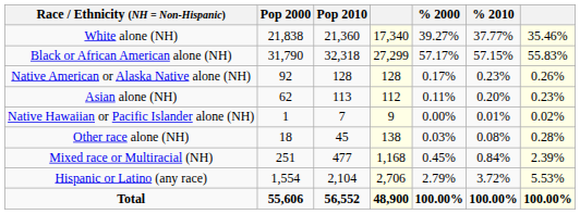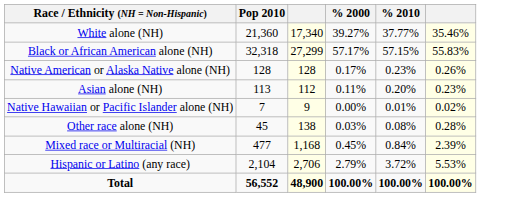- column: Pop 2000 | 21,838 | 31,790 | 92 | 62 | 1 | 18 | 251 | 1,554 | 55,606
